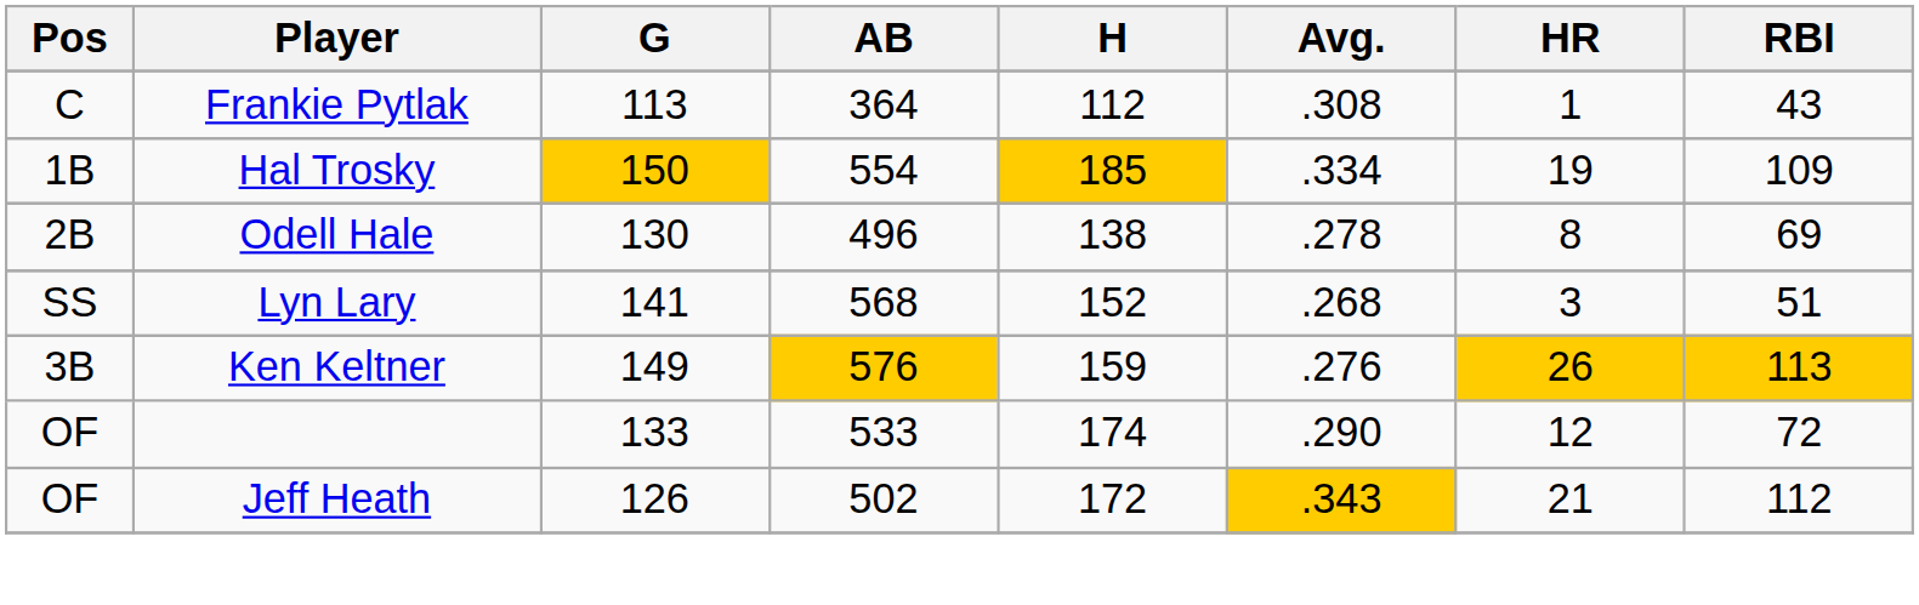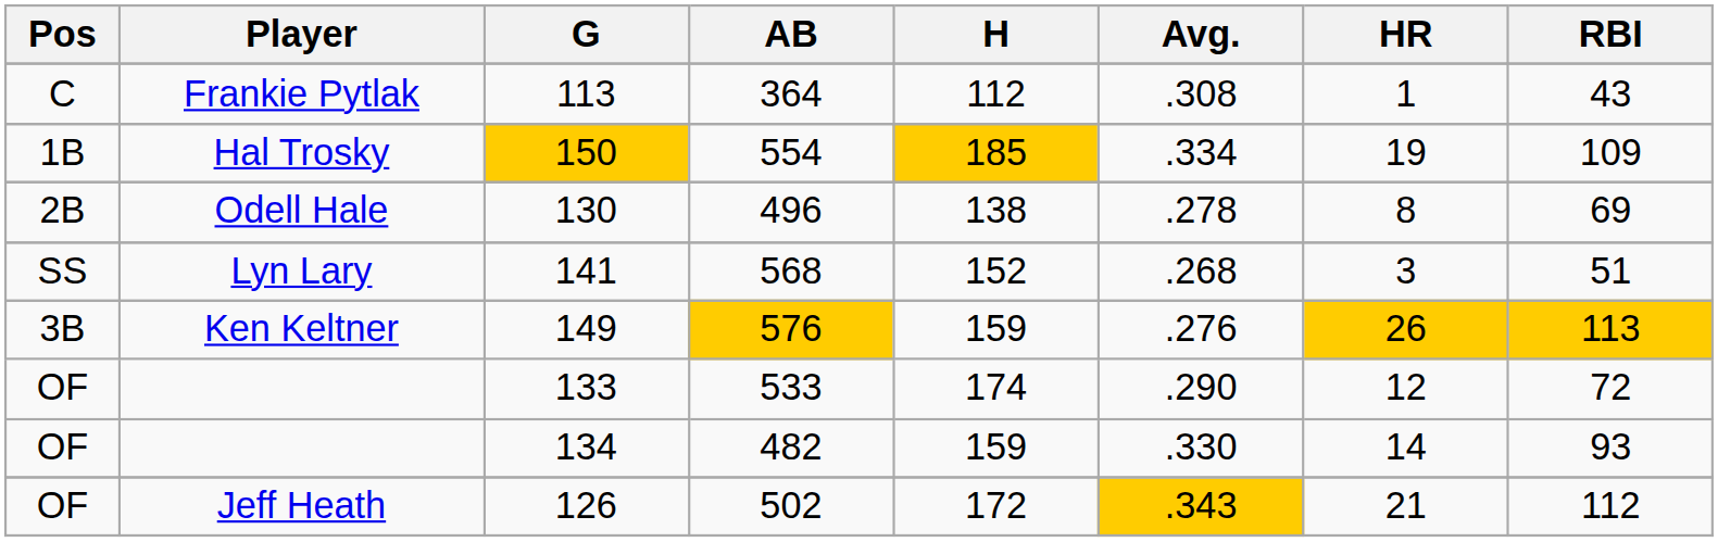+ row: OF | 134 | 482 | 159 | .330 | 14 | 93
